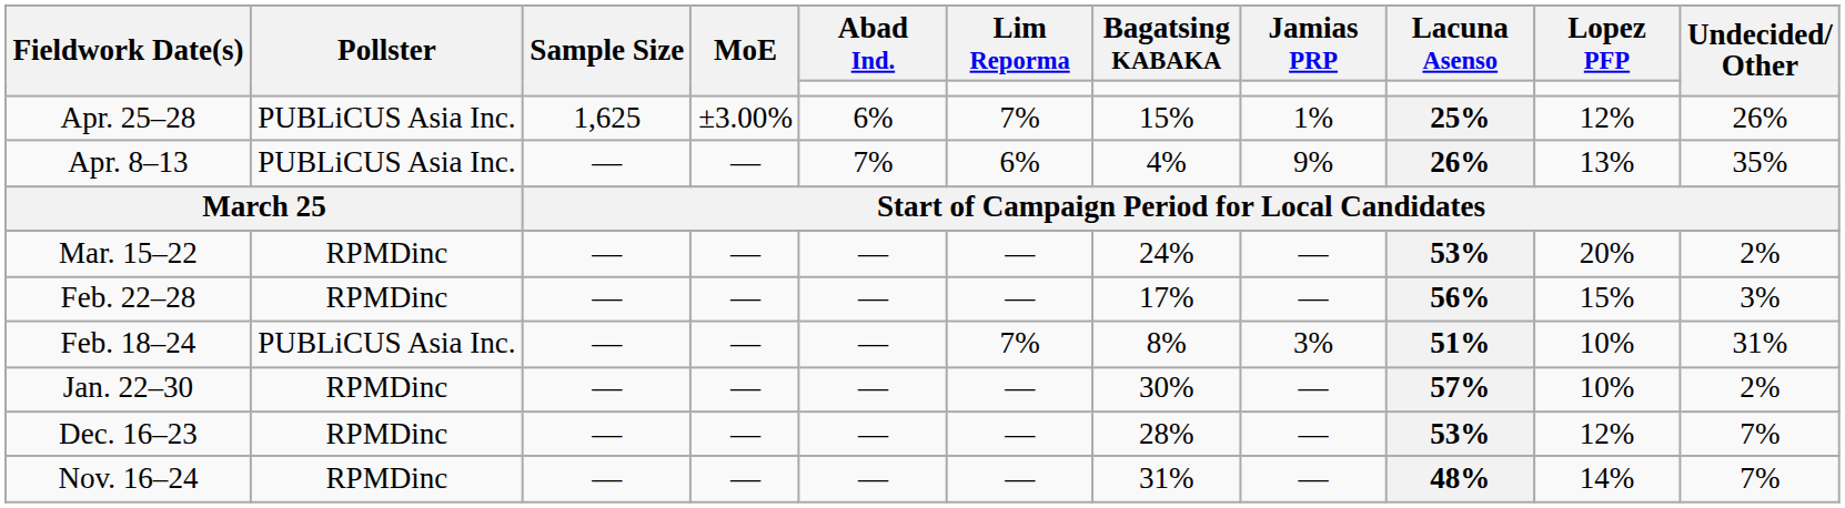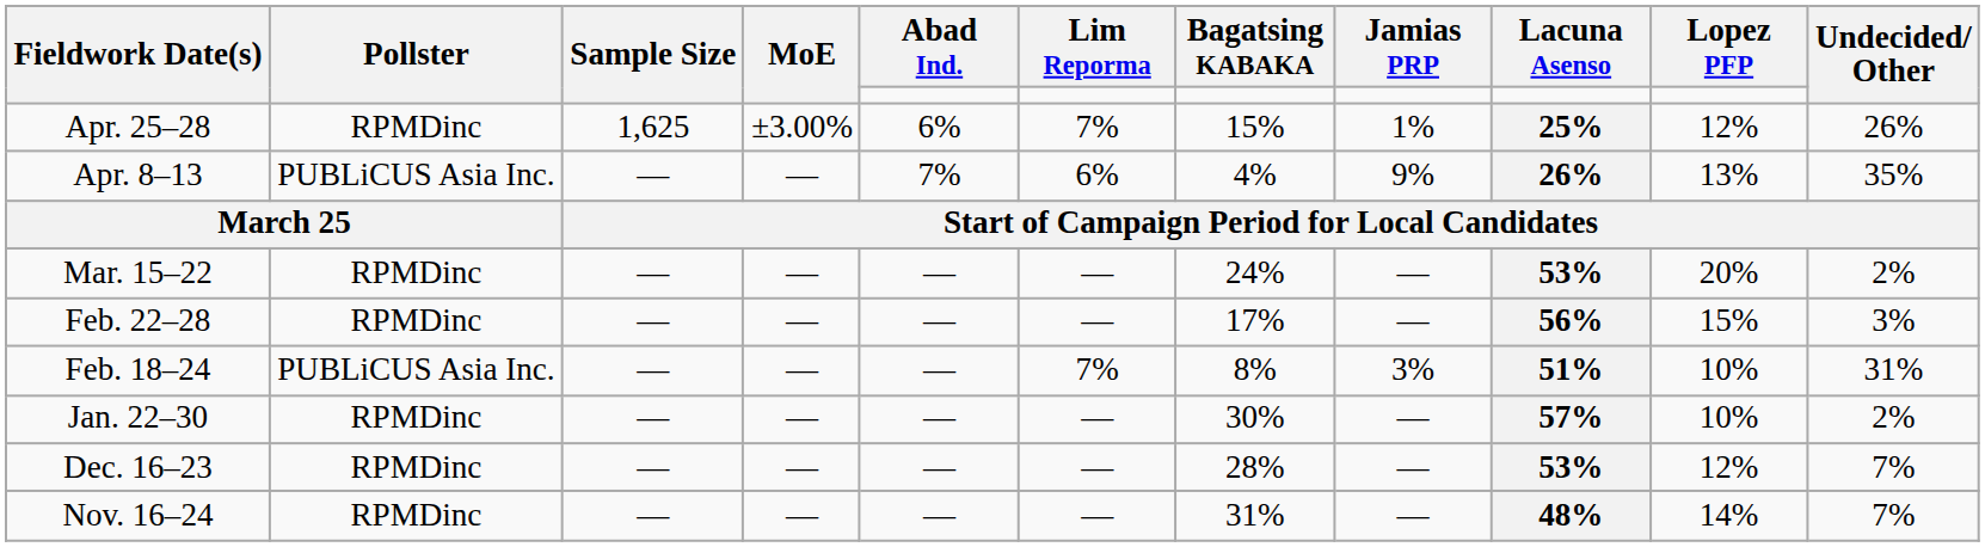Apr. 25–28 | Pollster: PUBLiCUS Asia Inc. -> RPMDinc
